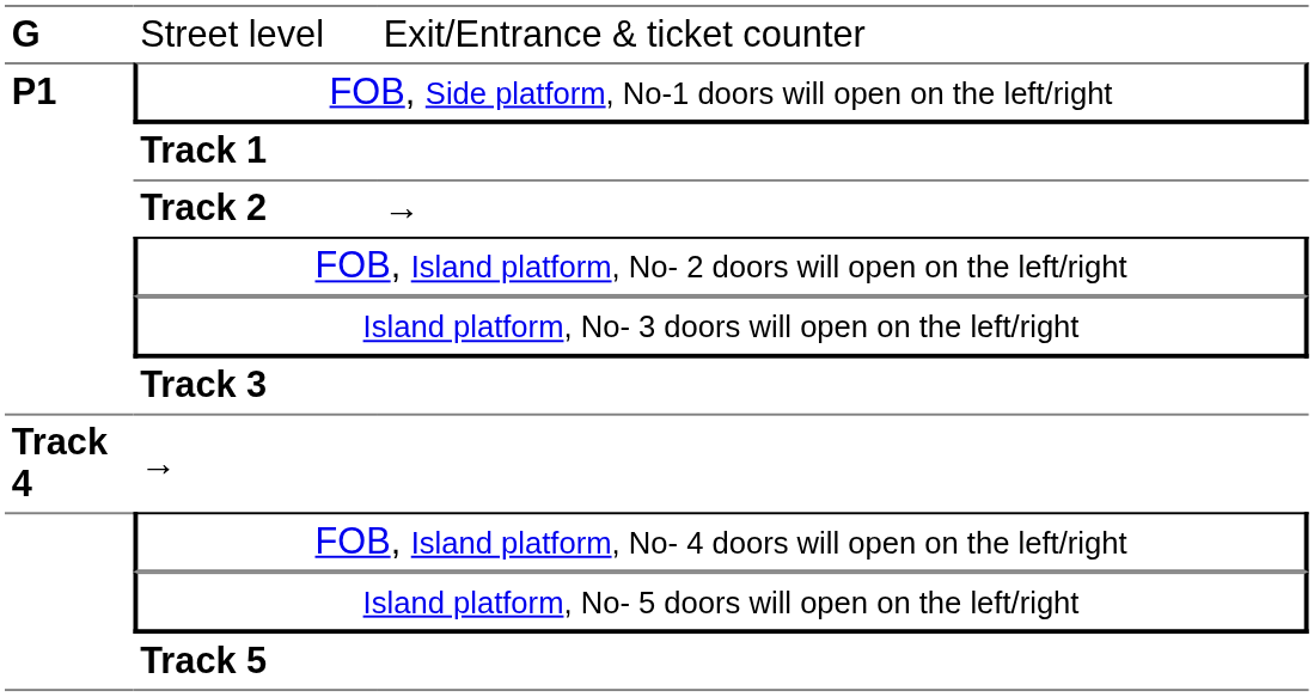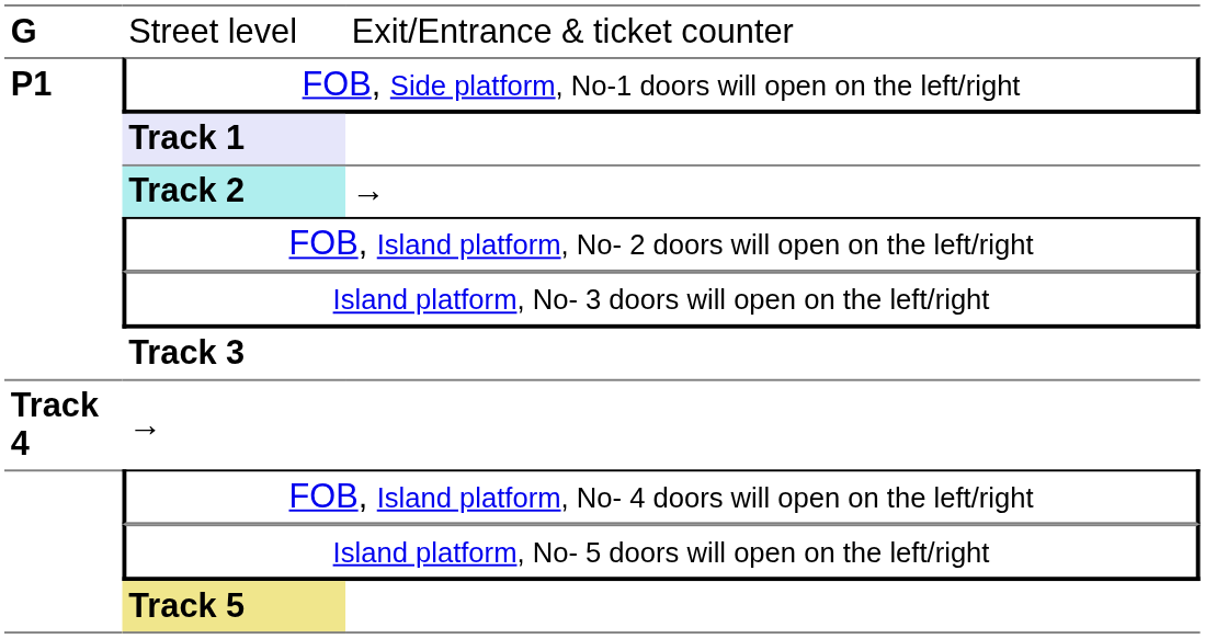Track 1 | column 2: no background -> lavender background
Track 2 | column 2: no background -> paleturquoise background
Track 5 | column 2: no background -> khaki background
